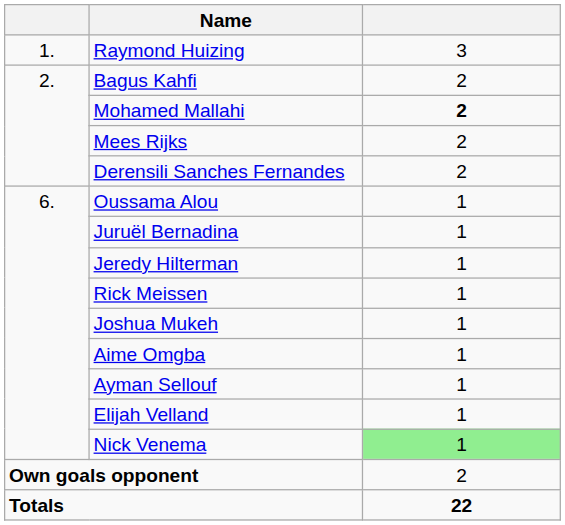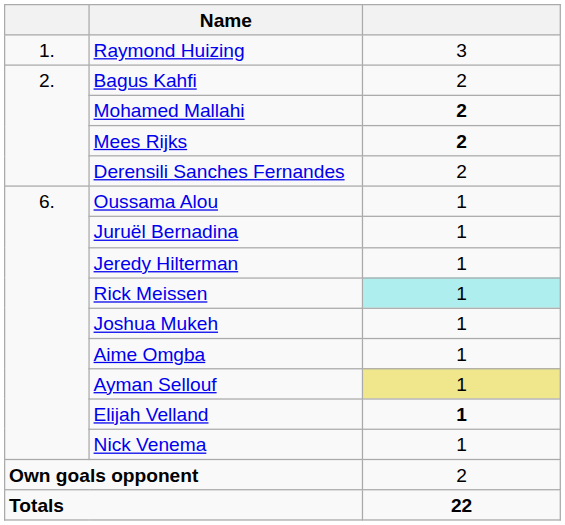Mees Rijks | column 3: normal -> bold
Rick Meissen | column 3: no background -> paleturquoise background
Ayman Sellouf | column 3: no background -> khaki background
Elijah Velland | column 3: normal -> bold
Nick Venema | column 3: lightgreen background -> no background
